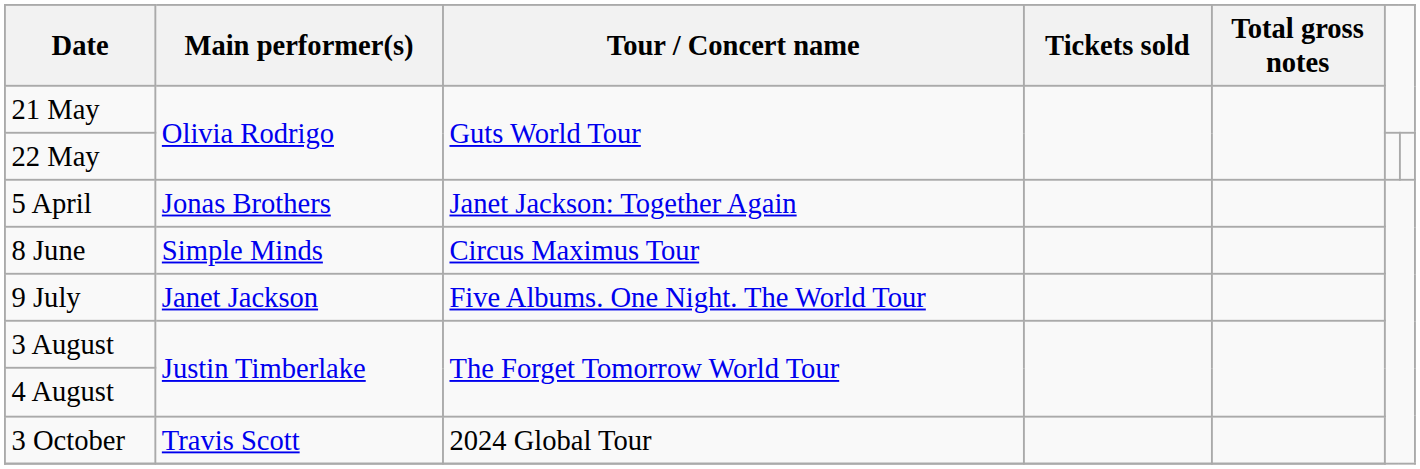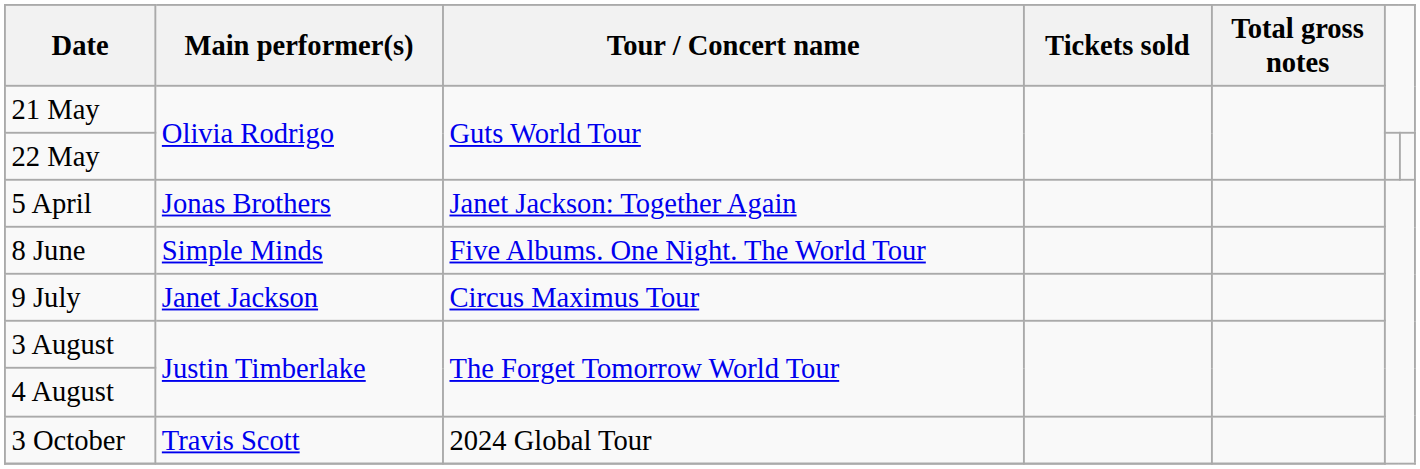8 June | Tour / Concert name: Circus Maximus Tour -> Five Albums. One Night. The World Tour
9 July | Tour / Concert name: Five Albums. One Night. The World Tour -> Circus Maximus Tour
